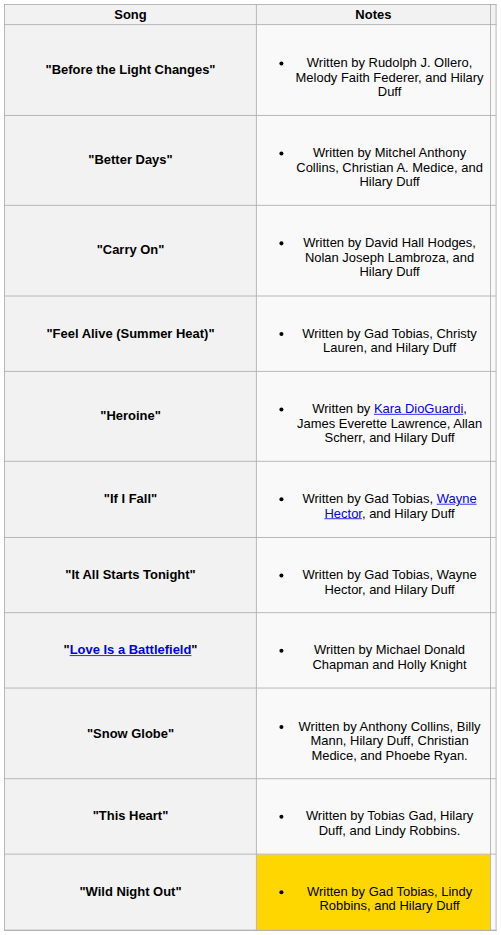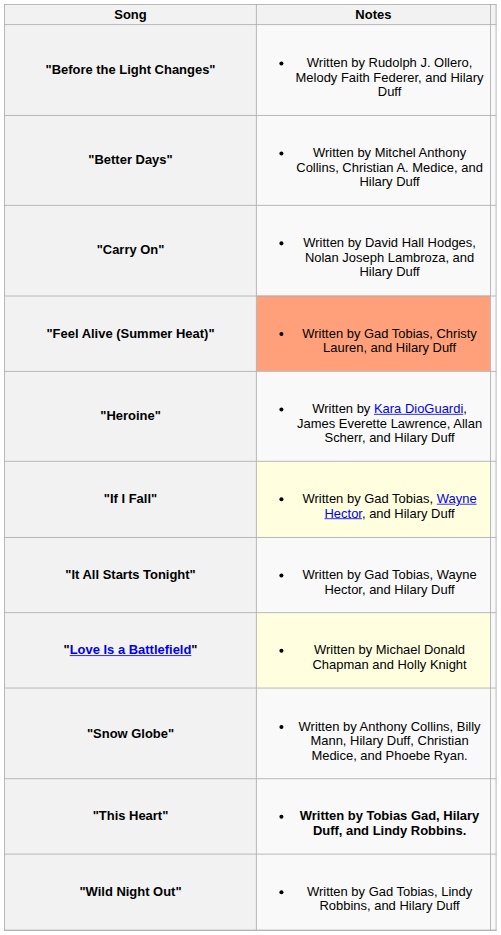"Feel Alive (Summer Heat)" | Notes: no background -> lightsalmon background
"If I Fall" | Notes: no background -> lightyellow background
"Love Is a Battlefield" | Notes: no background -> lightyellow background
"This Heart" | Notes: normal -> bold
"Wild Night Out" | Notes: gold background -> no background
